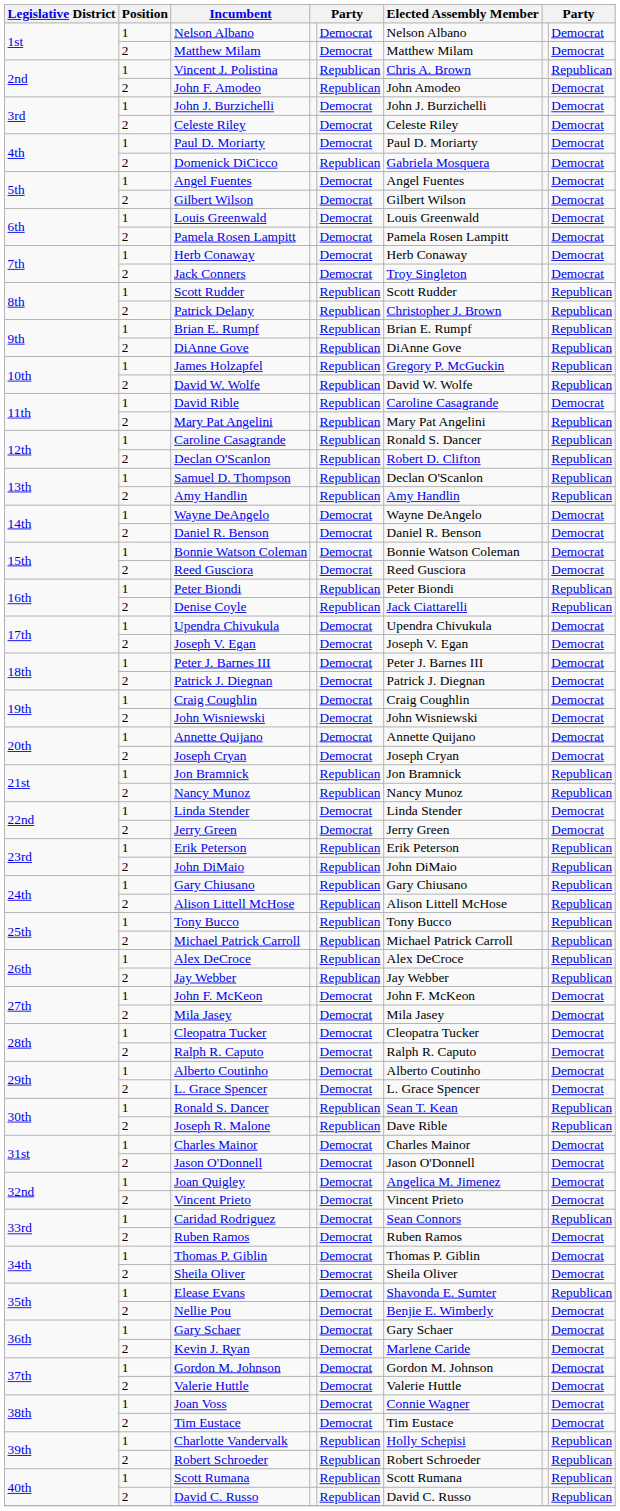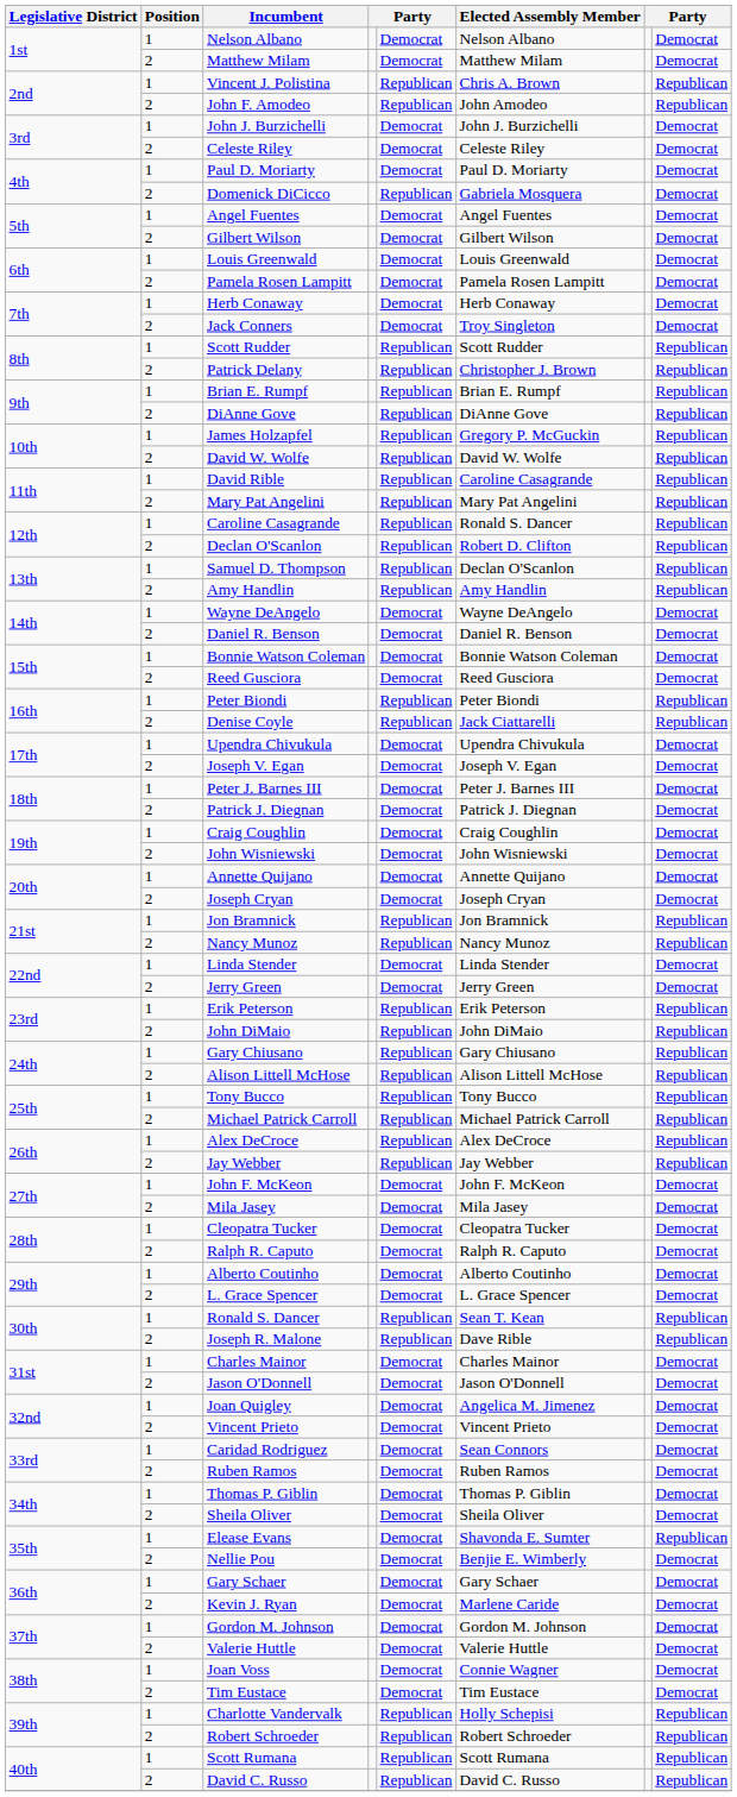John F. Amodeo | column 8: Democrat -> Republican
David Rible | column 8: Democrat -> Republican
Caridad Rodriguez | column 8: Republican -> Democrat
